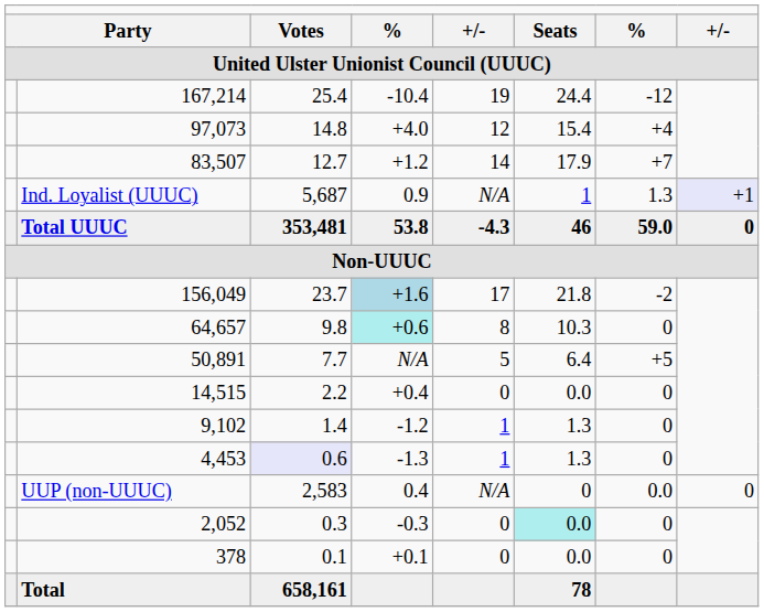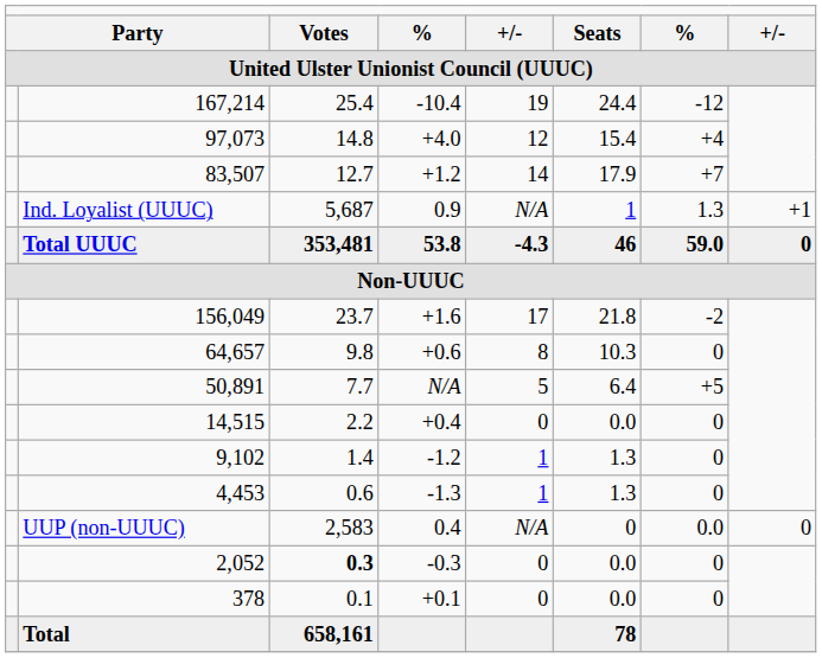Ind. Loyalist (UUUC) | column 8: lavender background -> no background
156,049 | column 4: lightblue background -> no background
64,657 | column 4: paleturquoise background -> no background
4,453 | column 3: lavender background -> no background
2,052 | column 3: normal -> bold
2,052 | column 6: paleturquoise background -> no background
